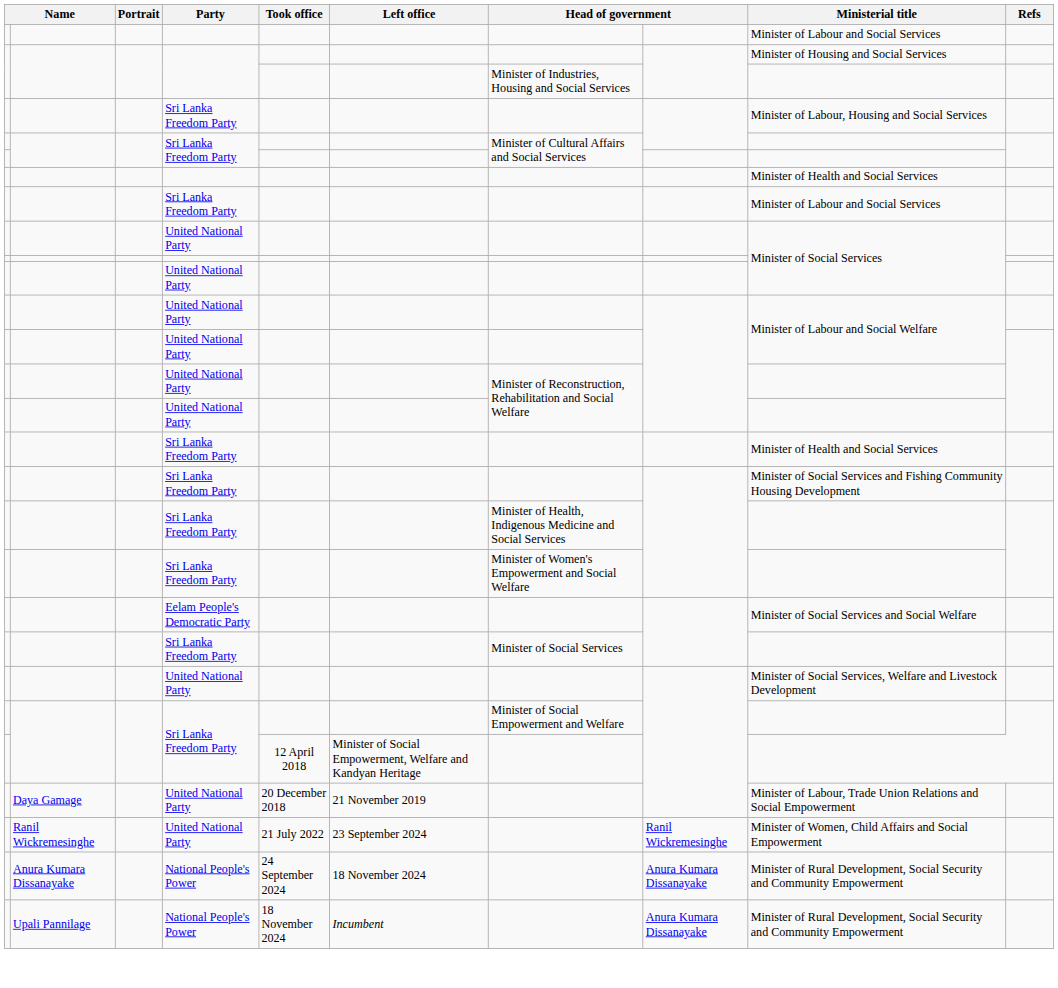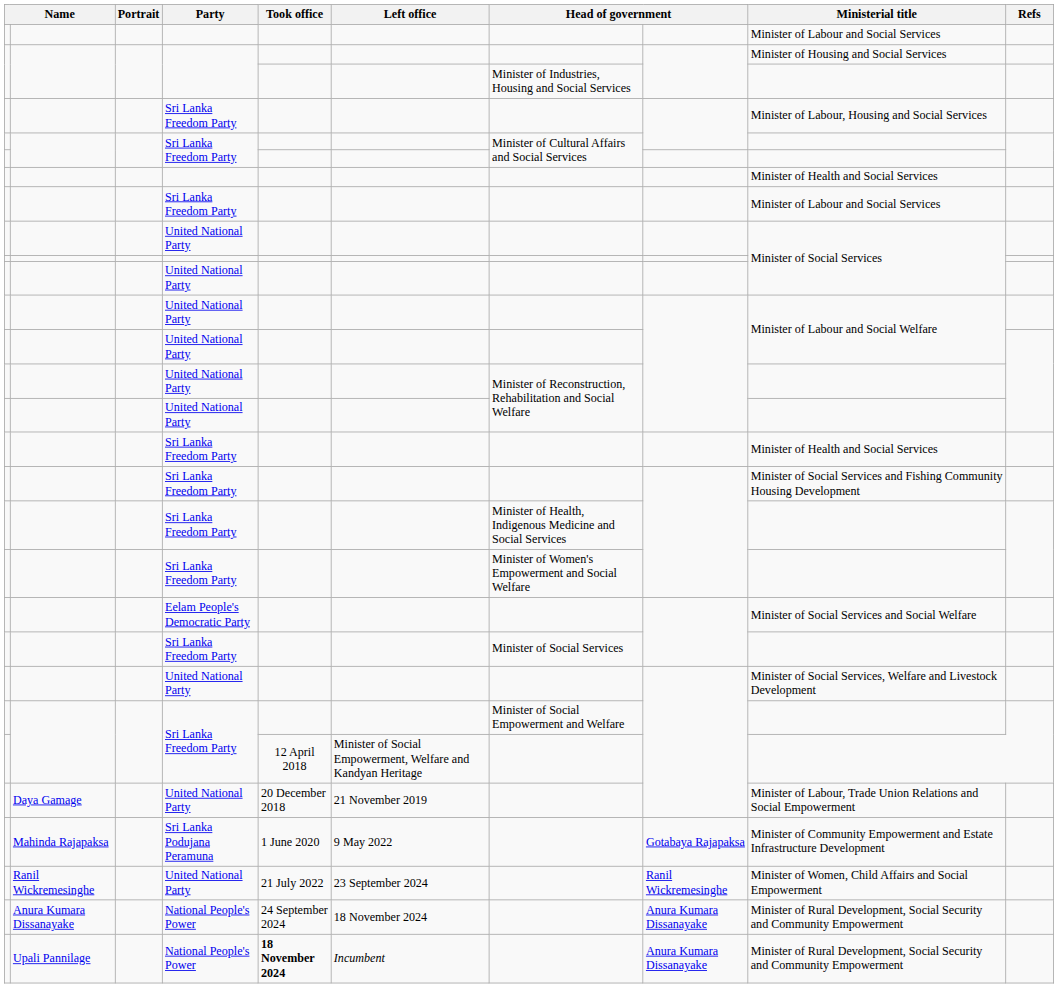+ row: Mahinda Rajapaksa | Sri Lanka Podujana Peramuna | 1 June 2020 | 9 May 2022 | Gotabaya Rajapaksa | Minister of Community Empowerment and Estate Infrastructure Development
Upali Pannilage | Took office: normal -> bold
